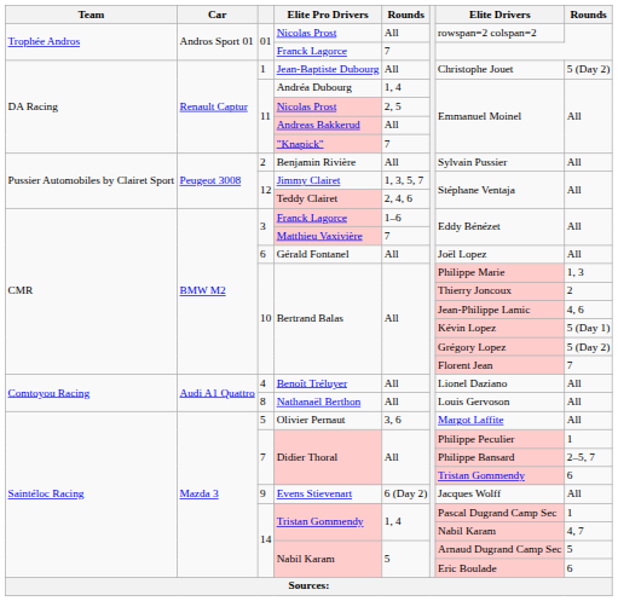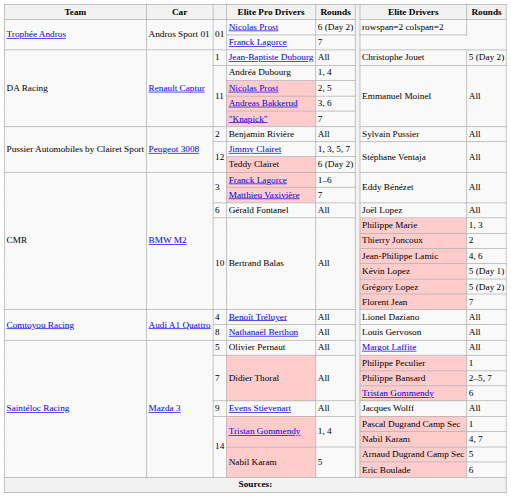01 / Nicolas Prost | column 5: All -> 6 (Day 2)
Andreas Bakkerud | column 5: All -> 3, 6
Teddy Clairet | column 5: 2, 4, 6 -> 6 (Day 2)
Olivier Pernaut | column 5: 3, 6 -> All
Evens Stievenart | column 5: 6 (Day 2) -> All
